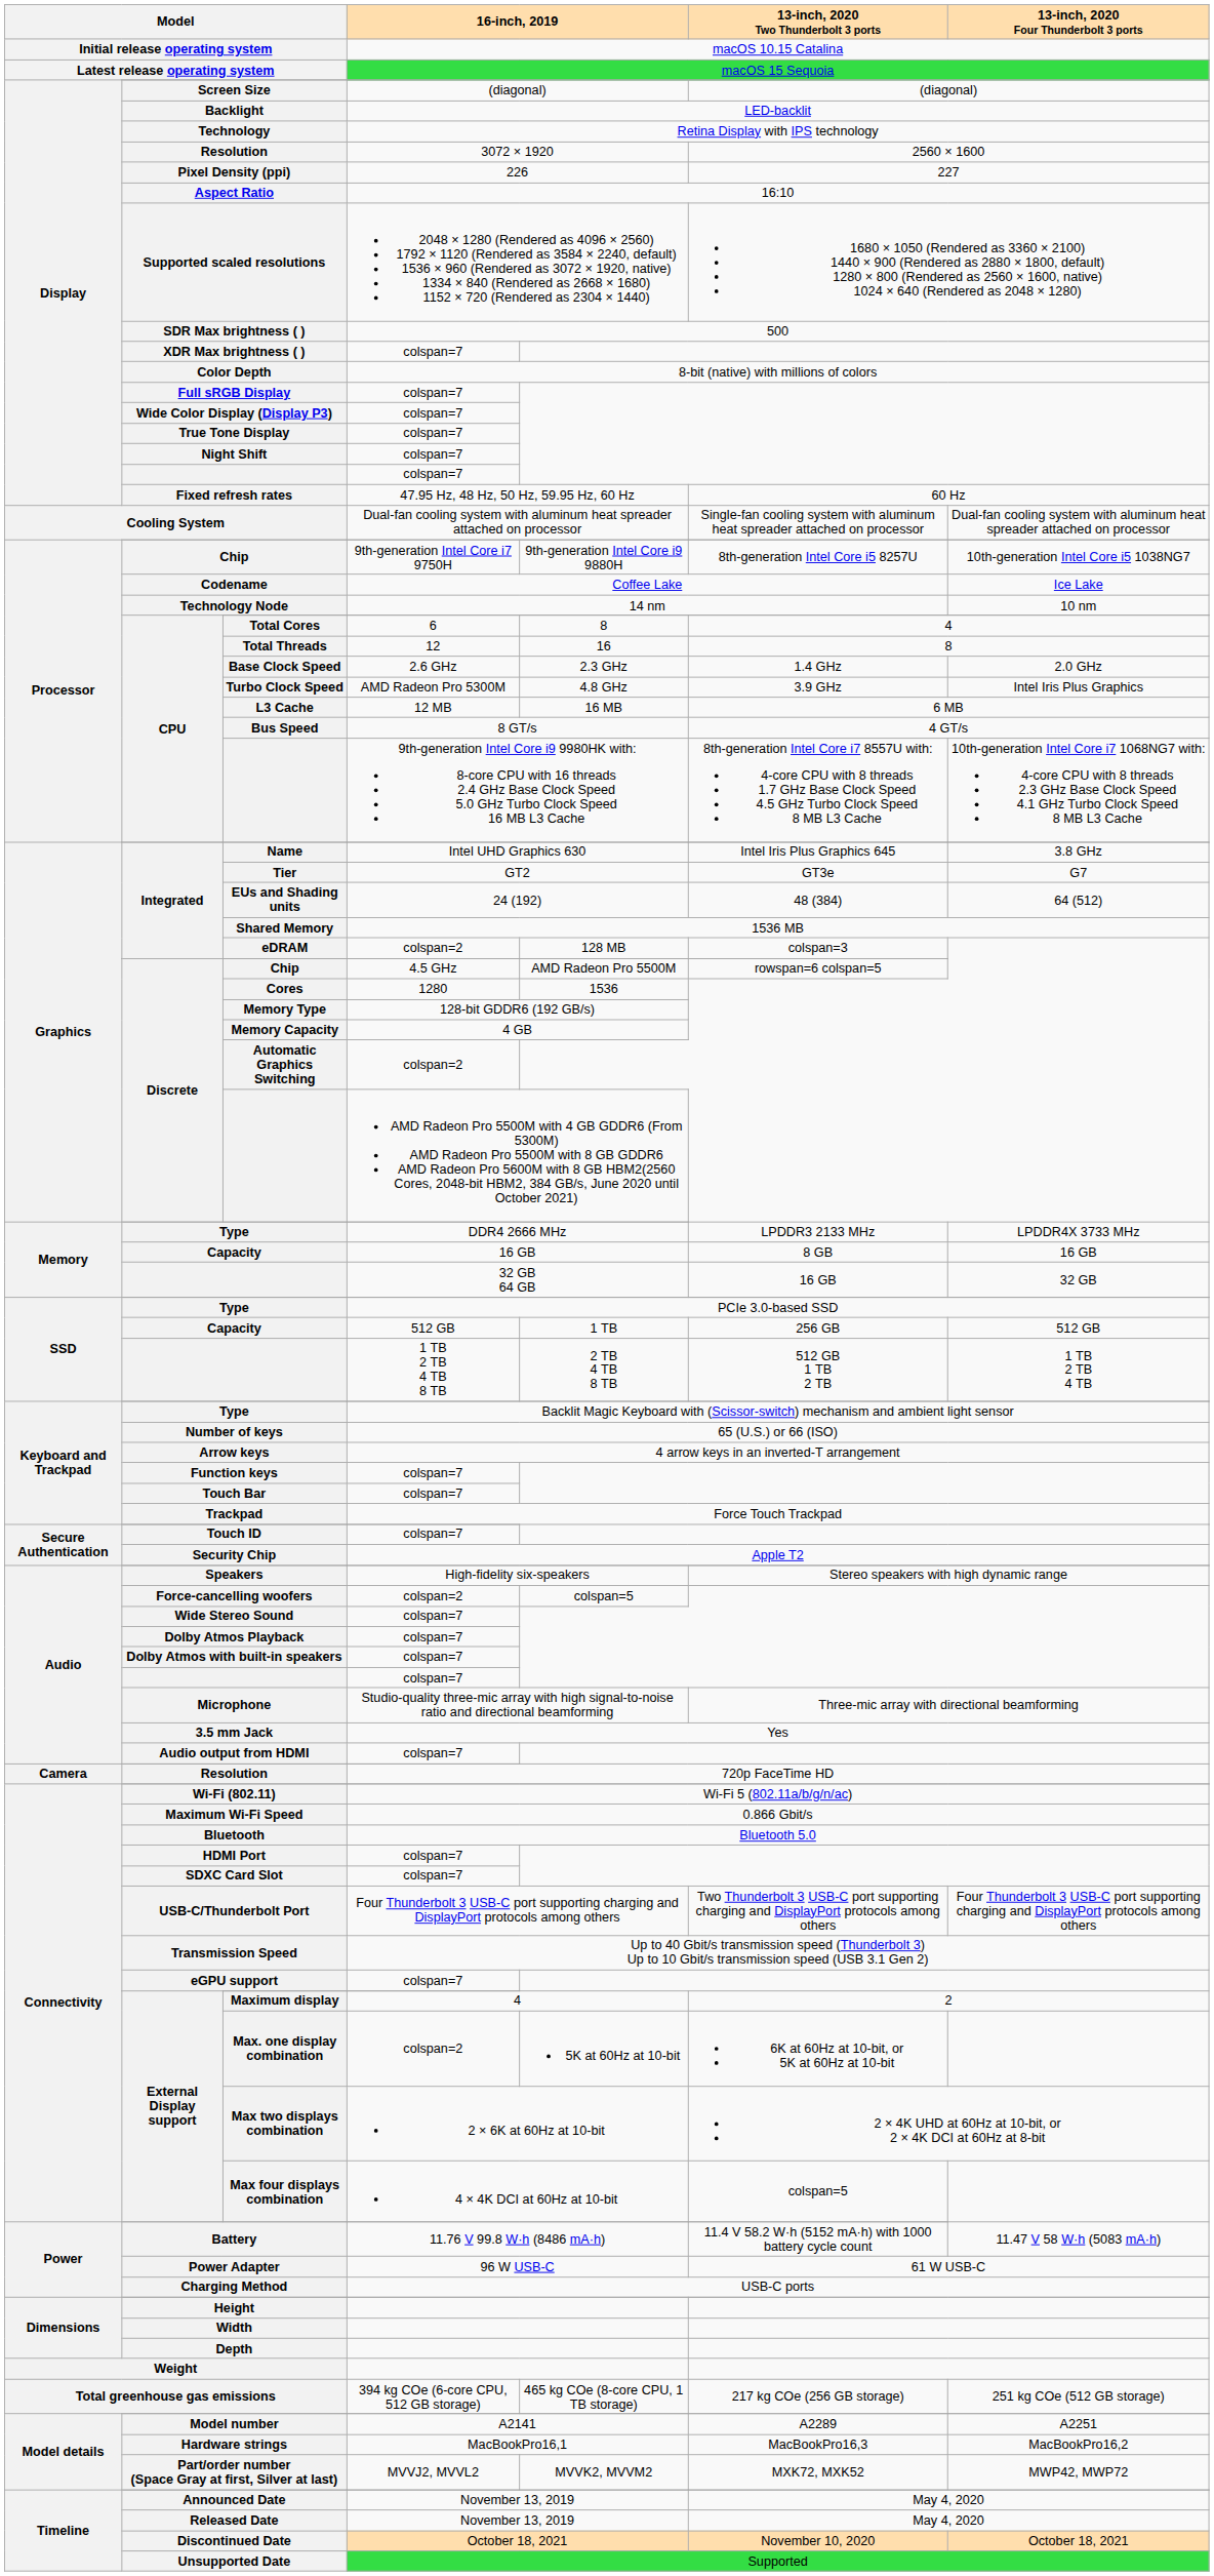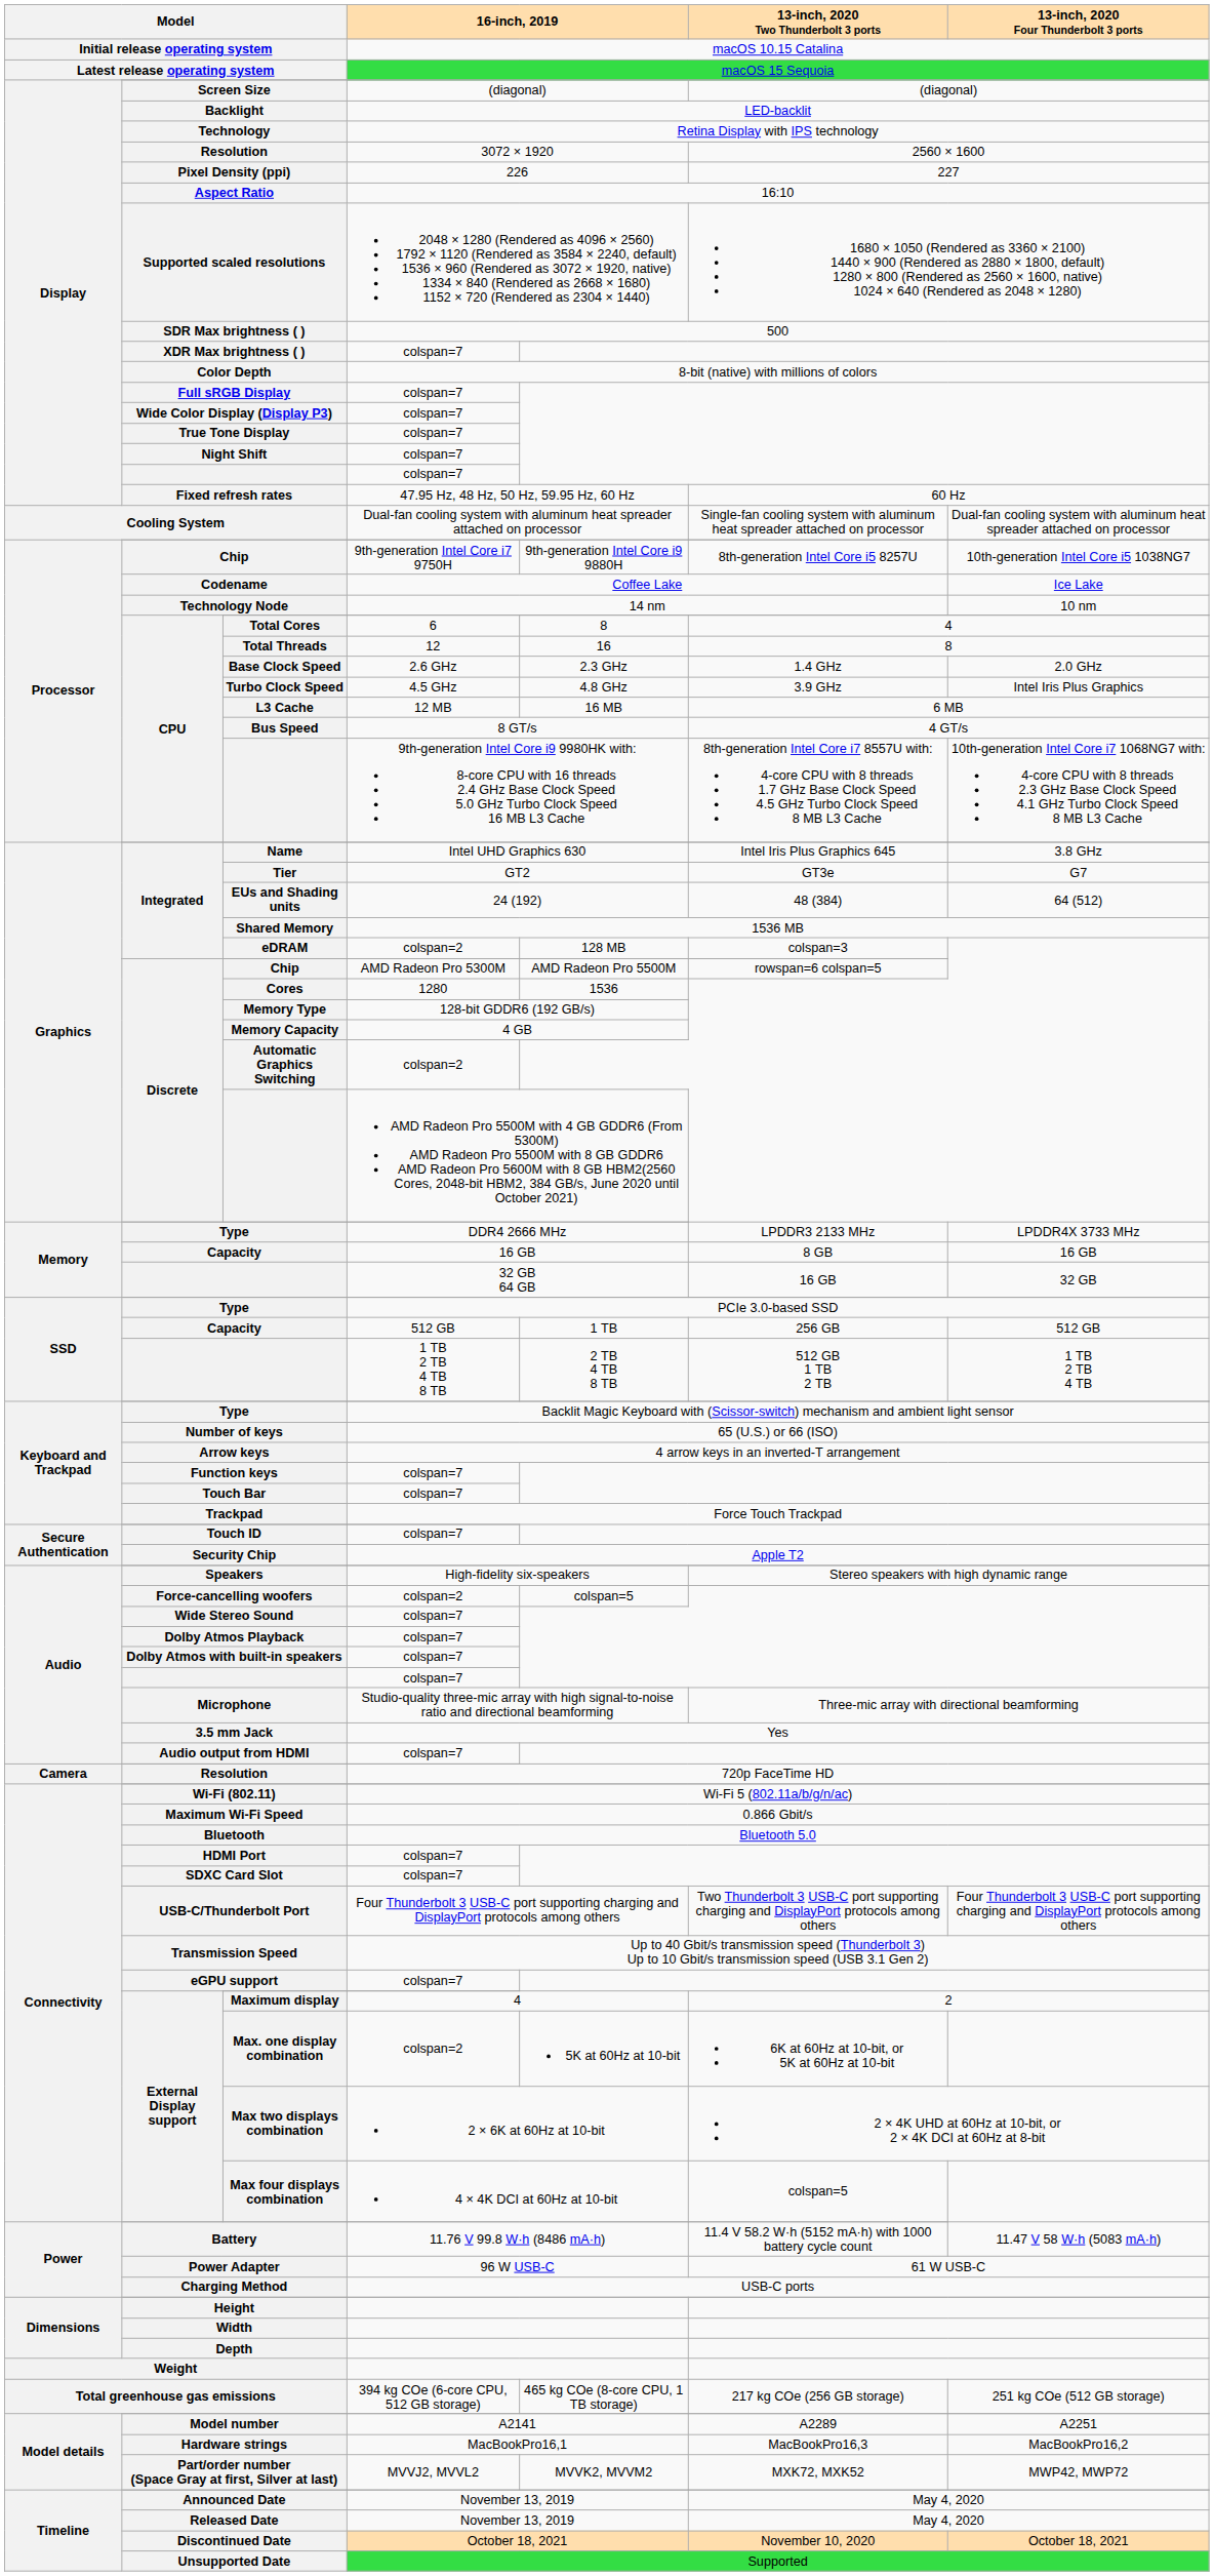Turbo Clock Speed | column 4: AMD Radeon Pro 5300M -> 4.5 GHz
Graphics / Chip | column 4: 4.5 GHz -> AMD Radeon Pro 5300M
